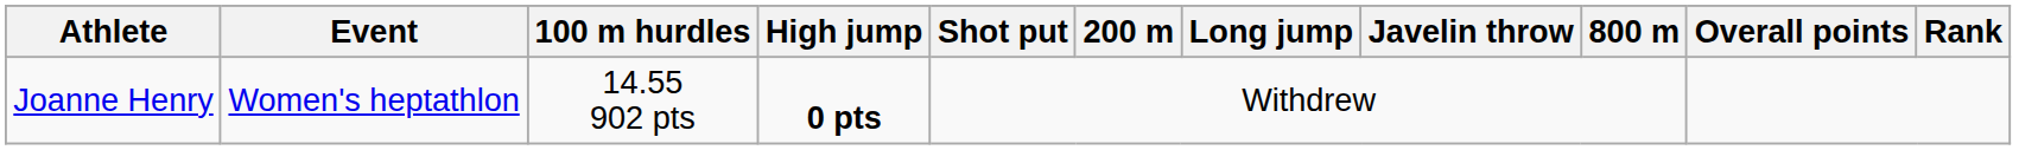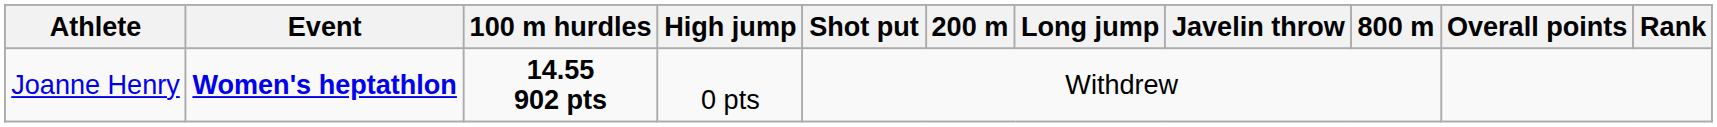Joanne Henry | Event: normal -> bold
Joanne Henry | 100 m hurdles: normal -> bold
Joanne Henry | High jump: bold -> normal
